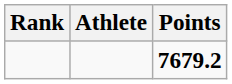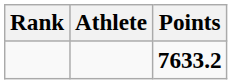row 2 | Points: 7679.2 -> 7633.2
